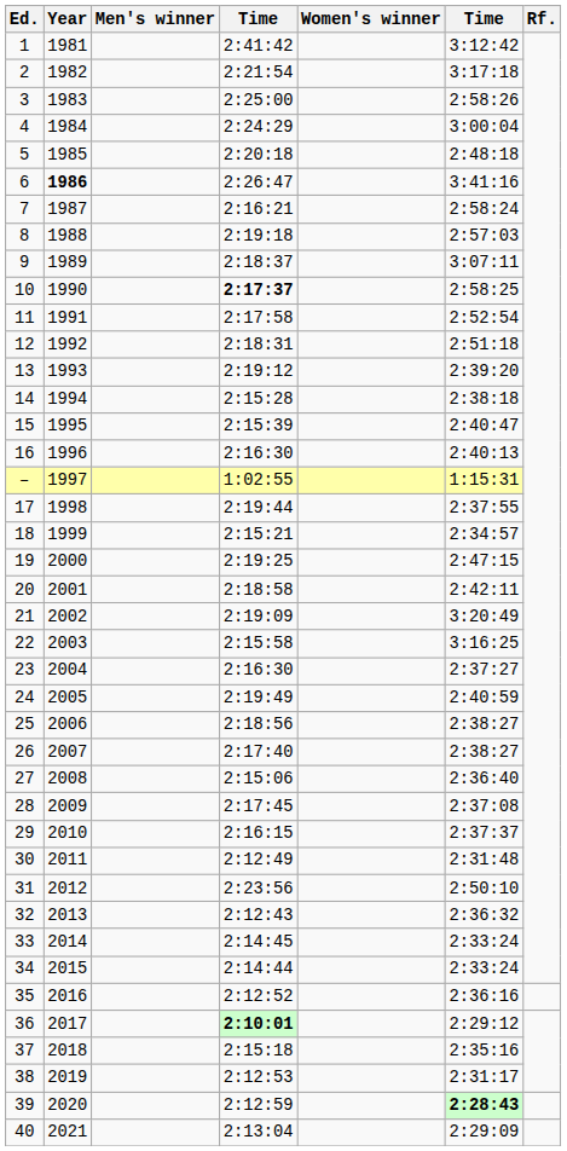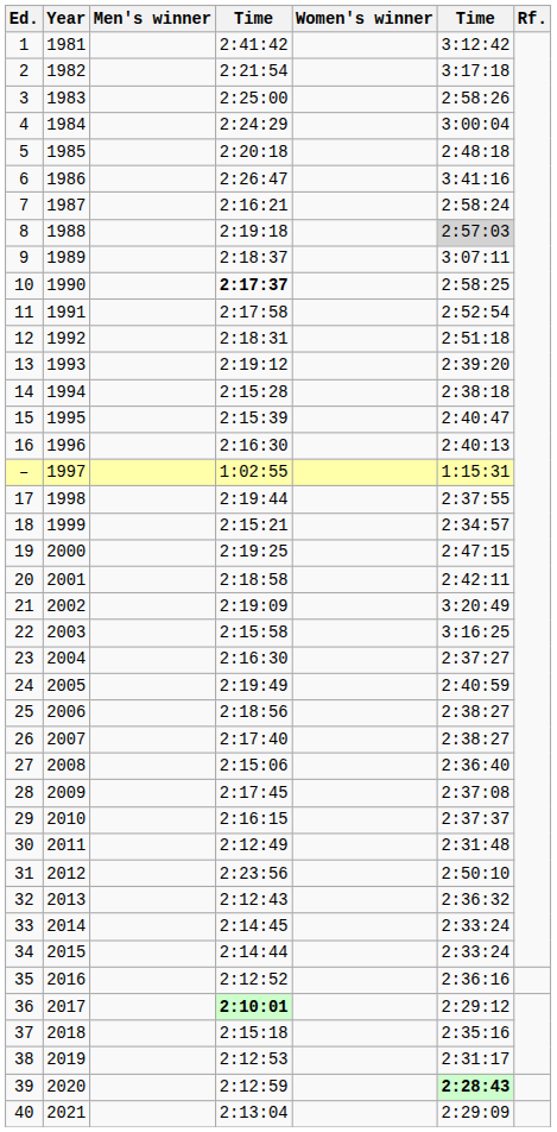6 | Year: bold -> normal
8 | column 6: no background -> lightgrey background
